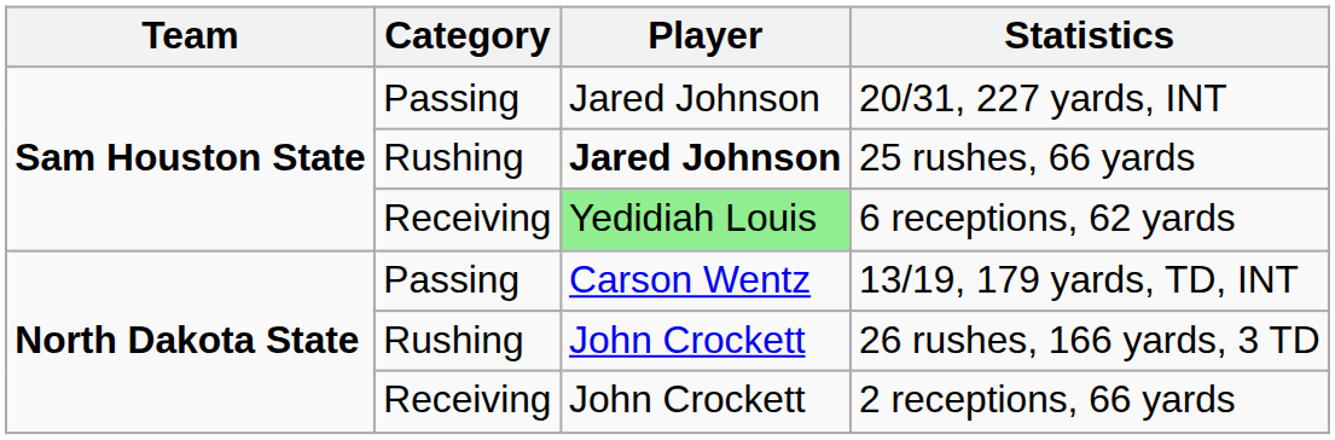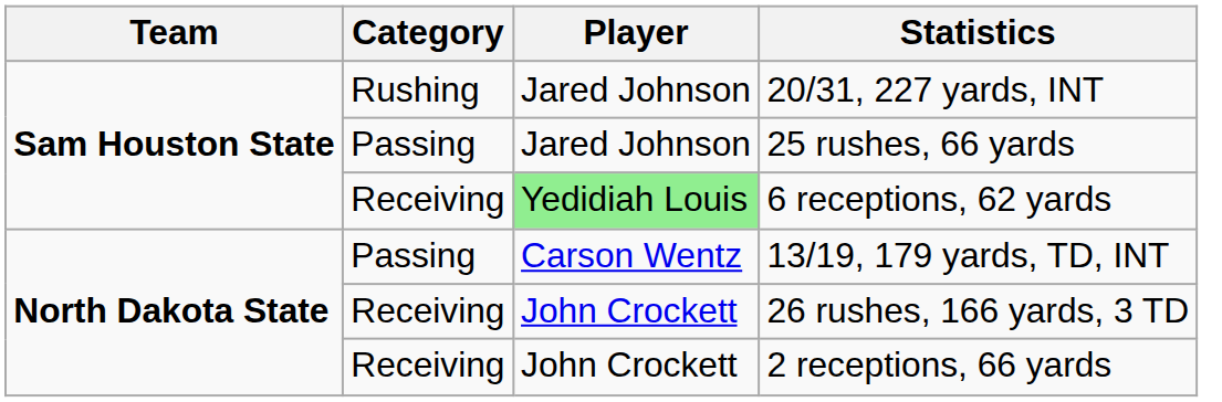20/31, 227 yards, INT | Category: Passing -> Rushing
25 rushes, 66 yards | Category: Rushing -> Passing
25 rushes, 66 yards | Player: bold -> normal
26 rushes, 166 yards, 3 TD | Category: Rushing -> Receiving
